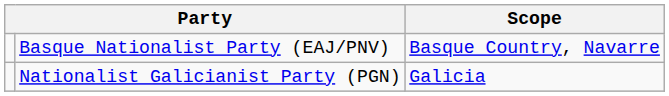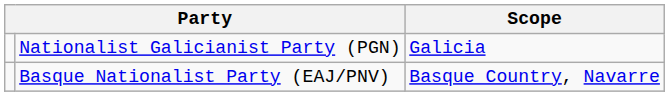rows swapped: Basque Nationalist Party (EAJ/PNV) <-> Nationalist Galicianist Party (PGN)
